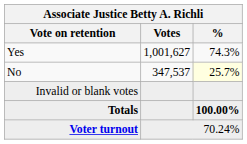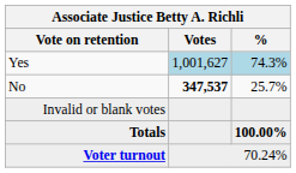Yes | Votes: no background -> lightblue background
Yes | %: no background -> lightblue background
No | Votes: normal -> bold
No | %: lightyellow background -> no background
